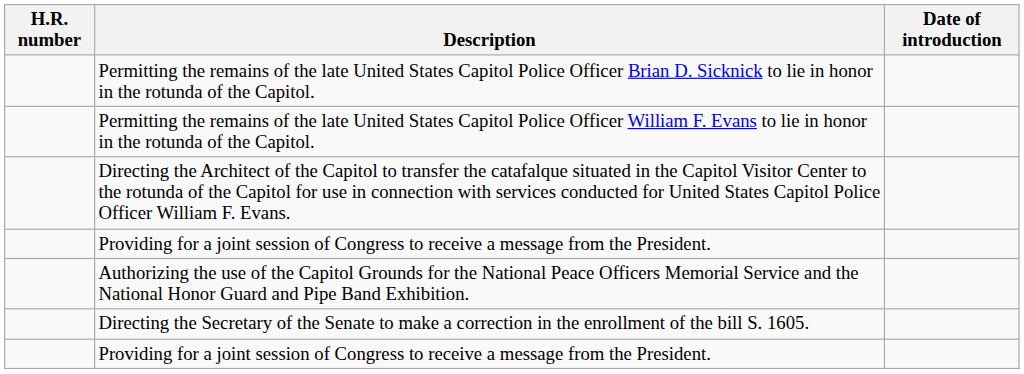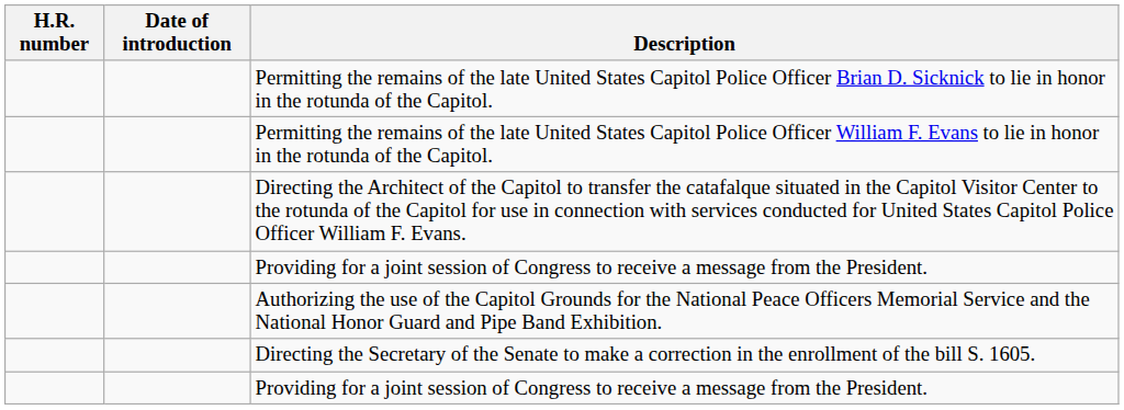columns swapped: Date of introduction <-> Description
